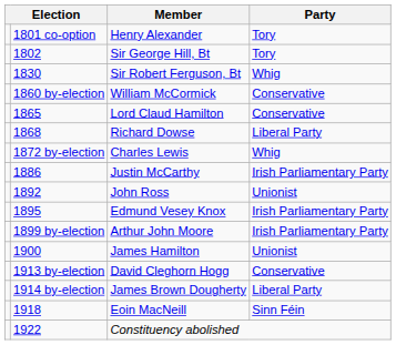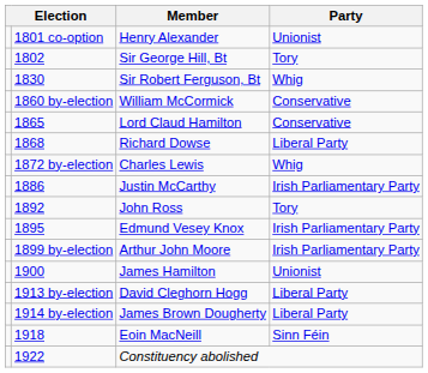Henry Alexander | Party: Tory -> Unionist
John Ross | Party: Unionist -> Tory
David Cleghorn Hogg | Party: Conservative -> Liberal Party
